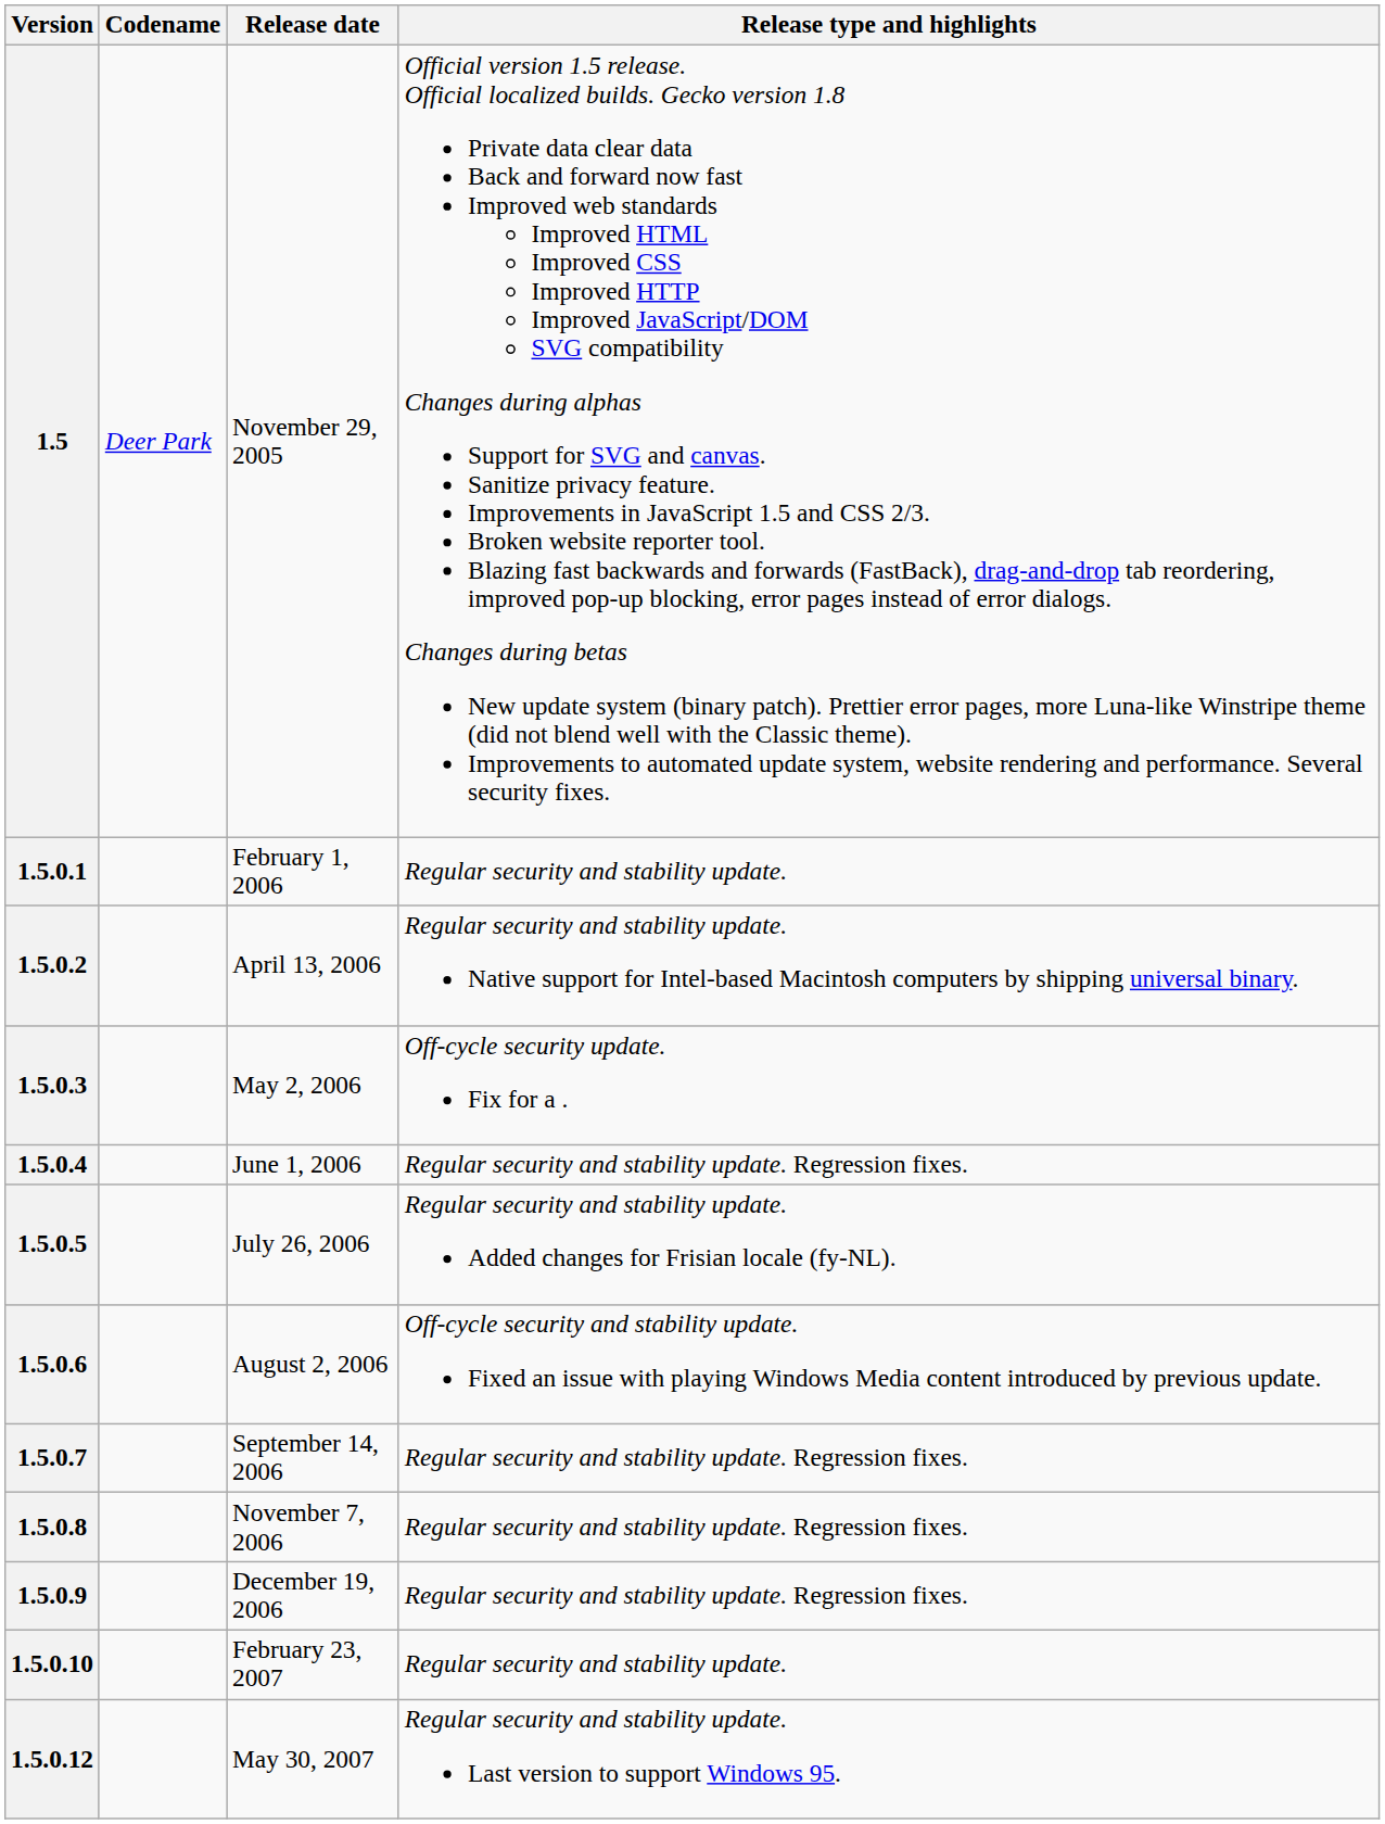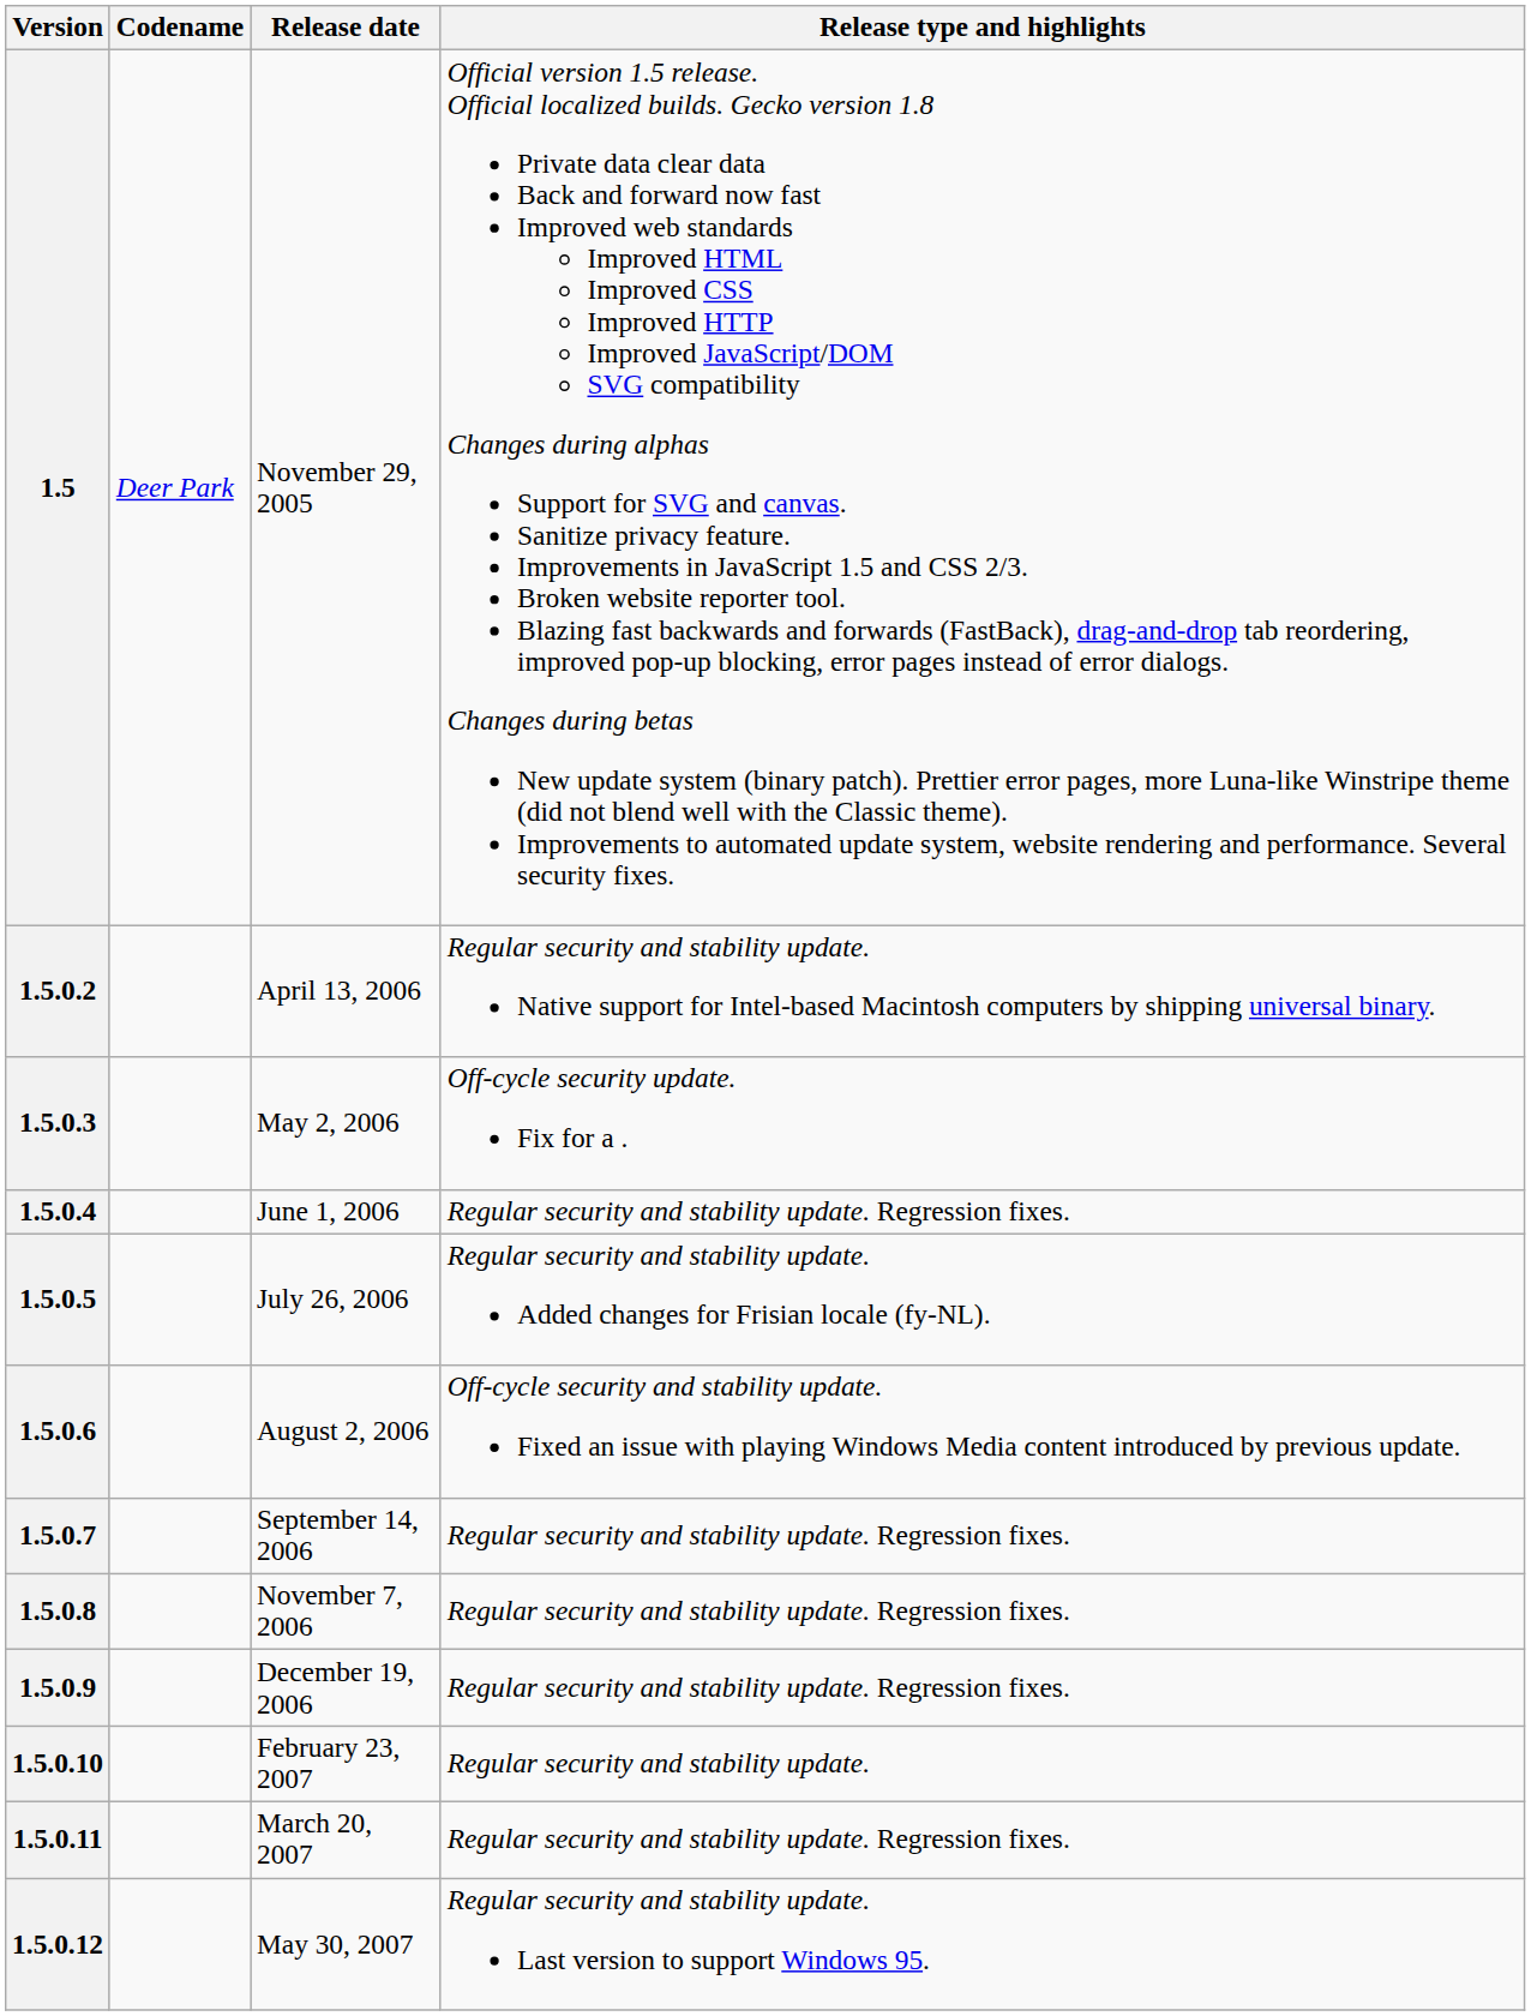- row: 1.5.0.1 | February 1, 2006 | Regular security and stability update.
+ row: 1.5.0.11 | March 20, 2007 | Regular security and stability update. Regression fixes.
